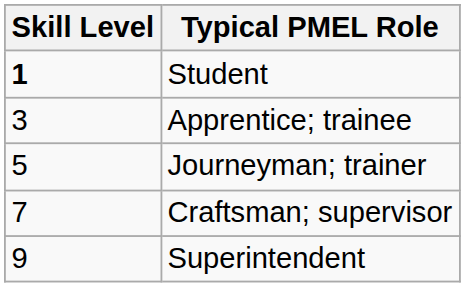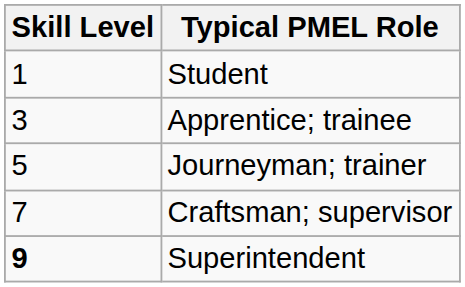Student | Skill Level: bold -> normal
Superintendent | Skill Level: normal -> bold
